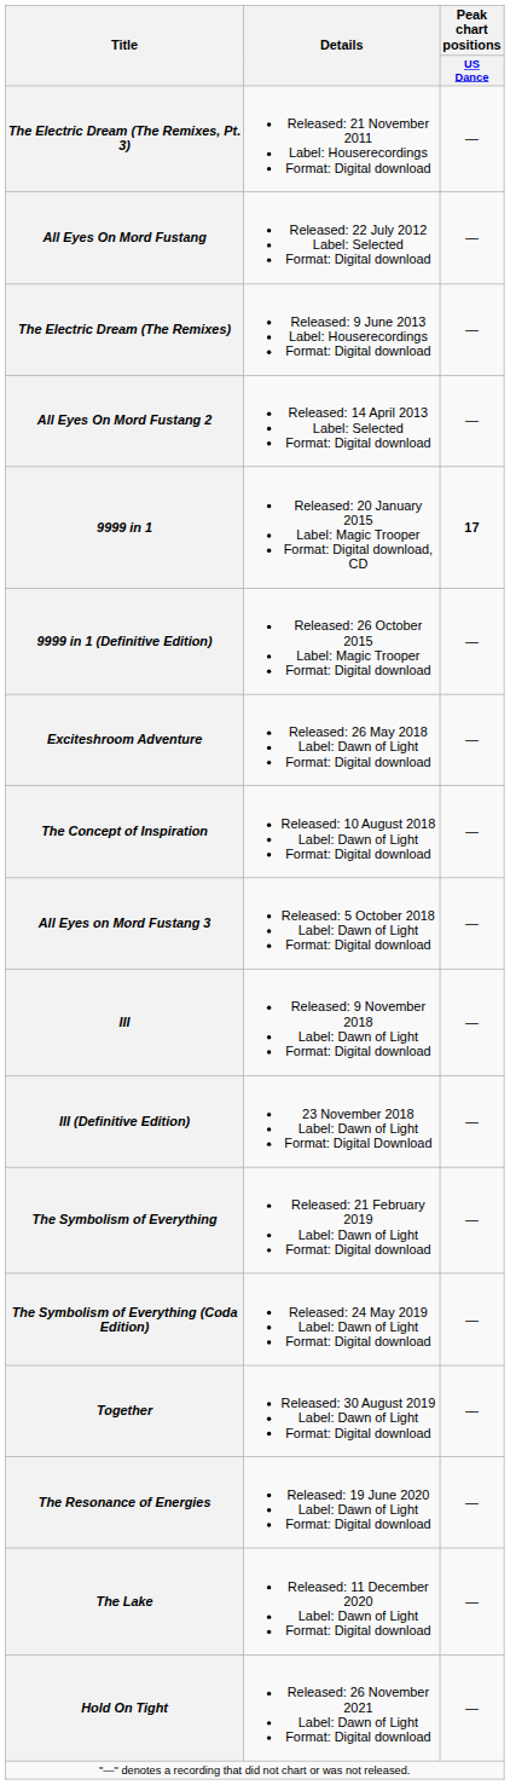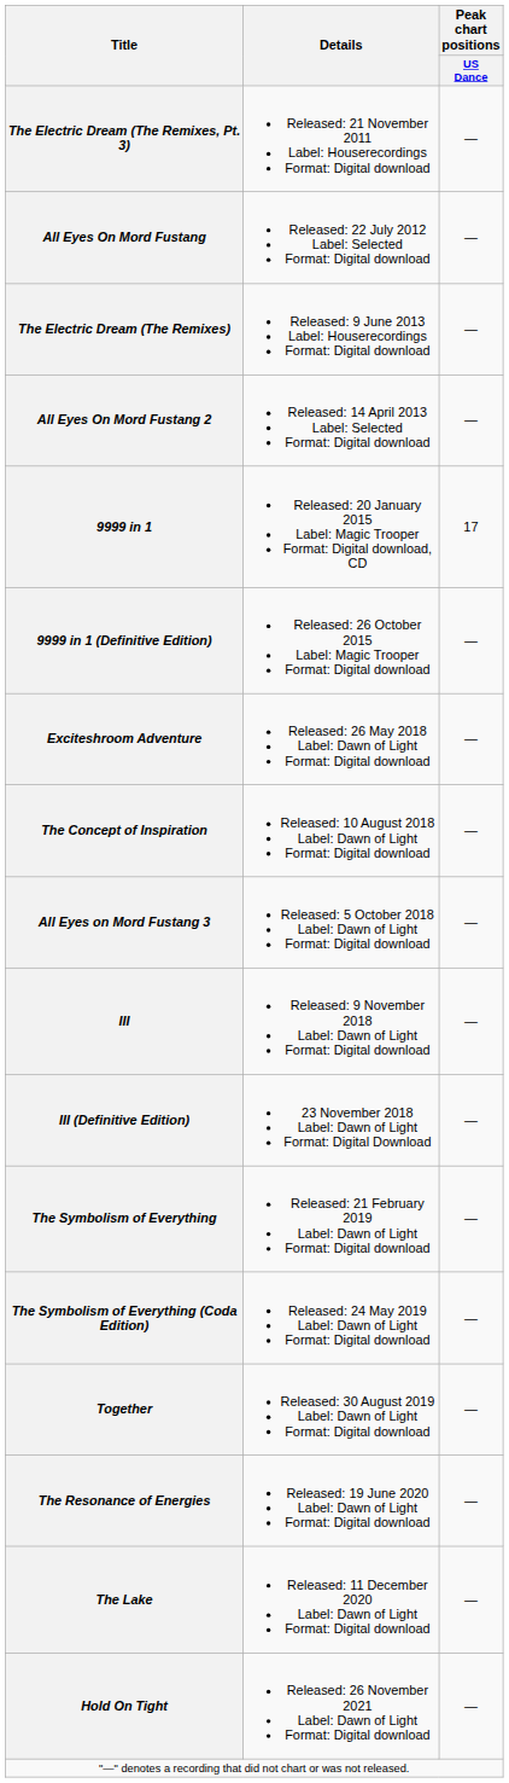9999 in 1 | Peak chart positions / US Dance: bold -> normal
